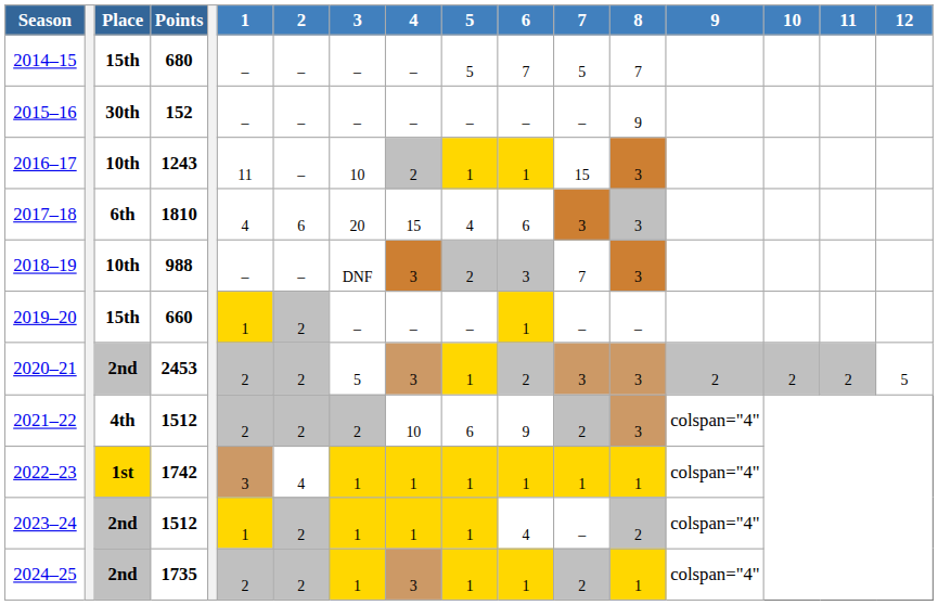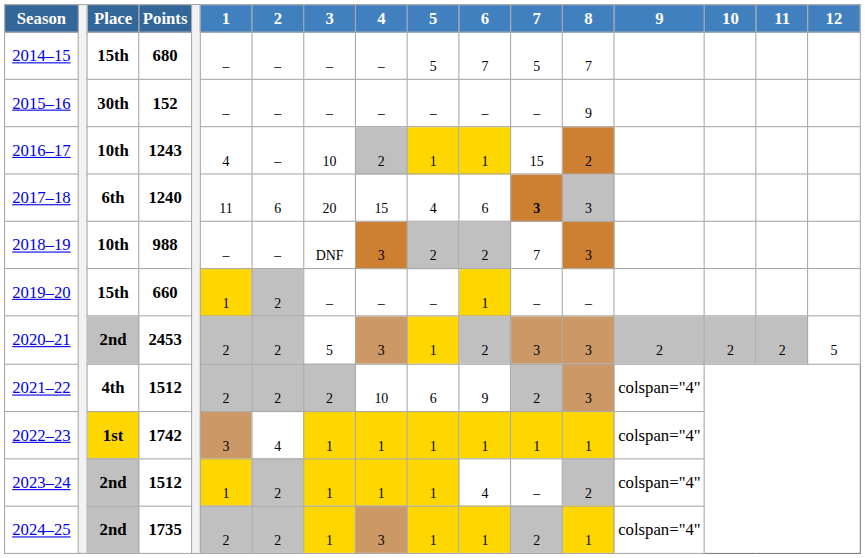2016–17 | 1: 11 -> 4
2016–17 | 8: 3 -> 2
2017–18 | Points: 1810 -> 1240
2017–18 | 1: 4 -> 11
2017–18 | 7: normal -> bold
2018–19 | 6: 3 -> 2
